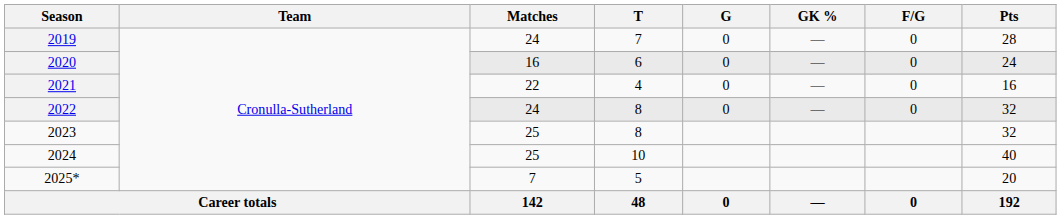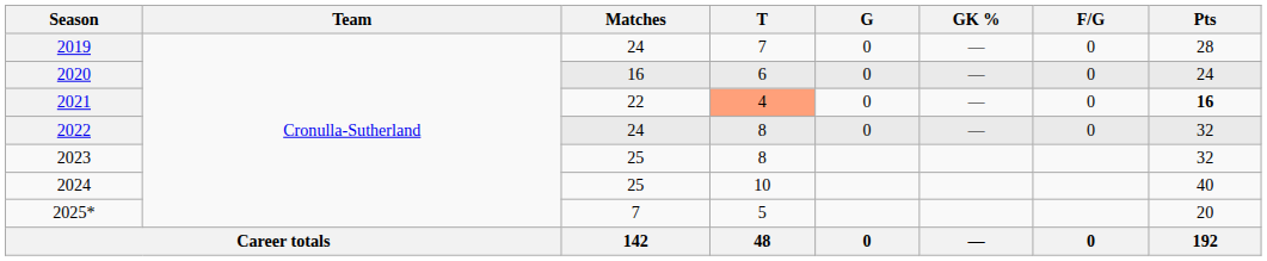2021 | T: no background -> lightsalmon background
2021 | Pts: normal -> bold
